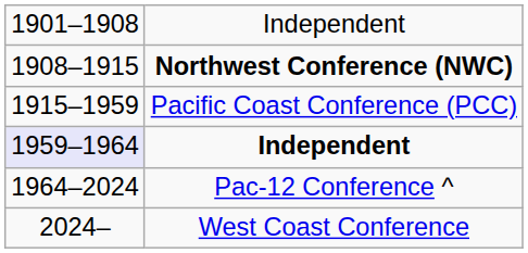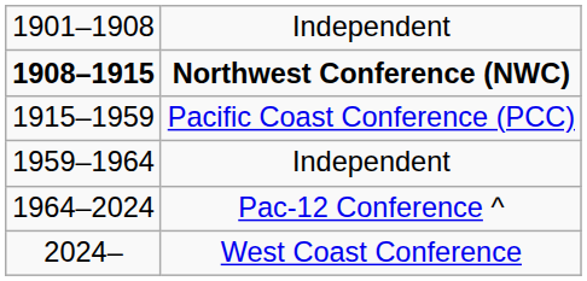row 2 | column 1: normal -> bold
row 4 | column 1: lavender background -> no background
row 4 | column 2: bold -> normal
